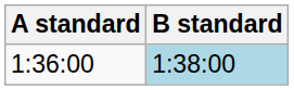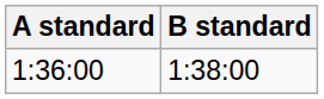1:36:00 | B standard: lightblue background -> no background
